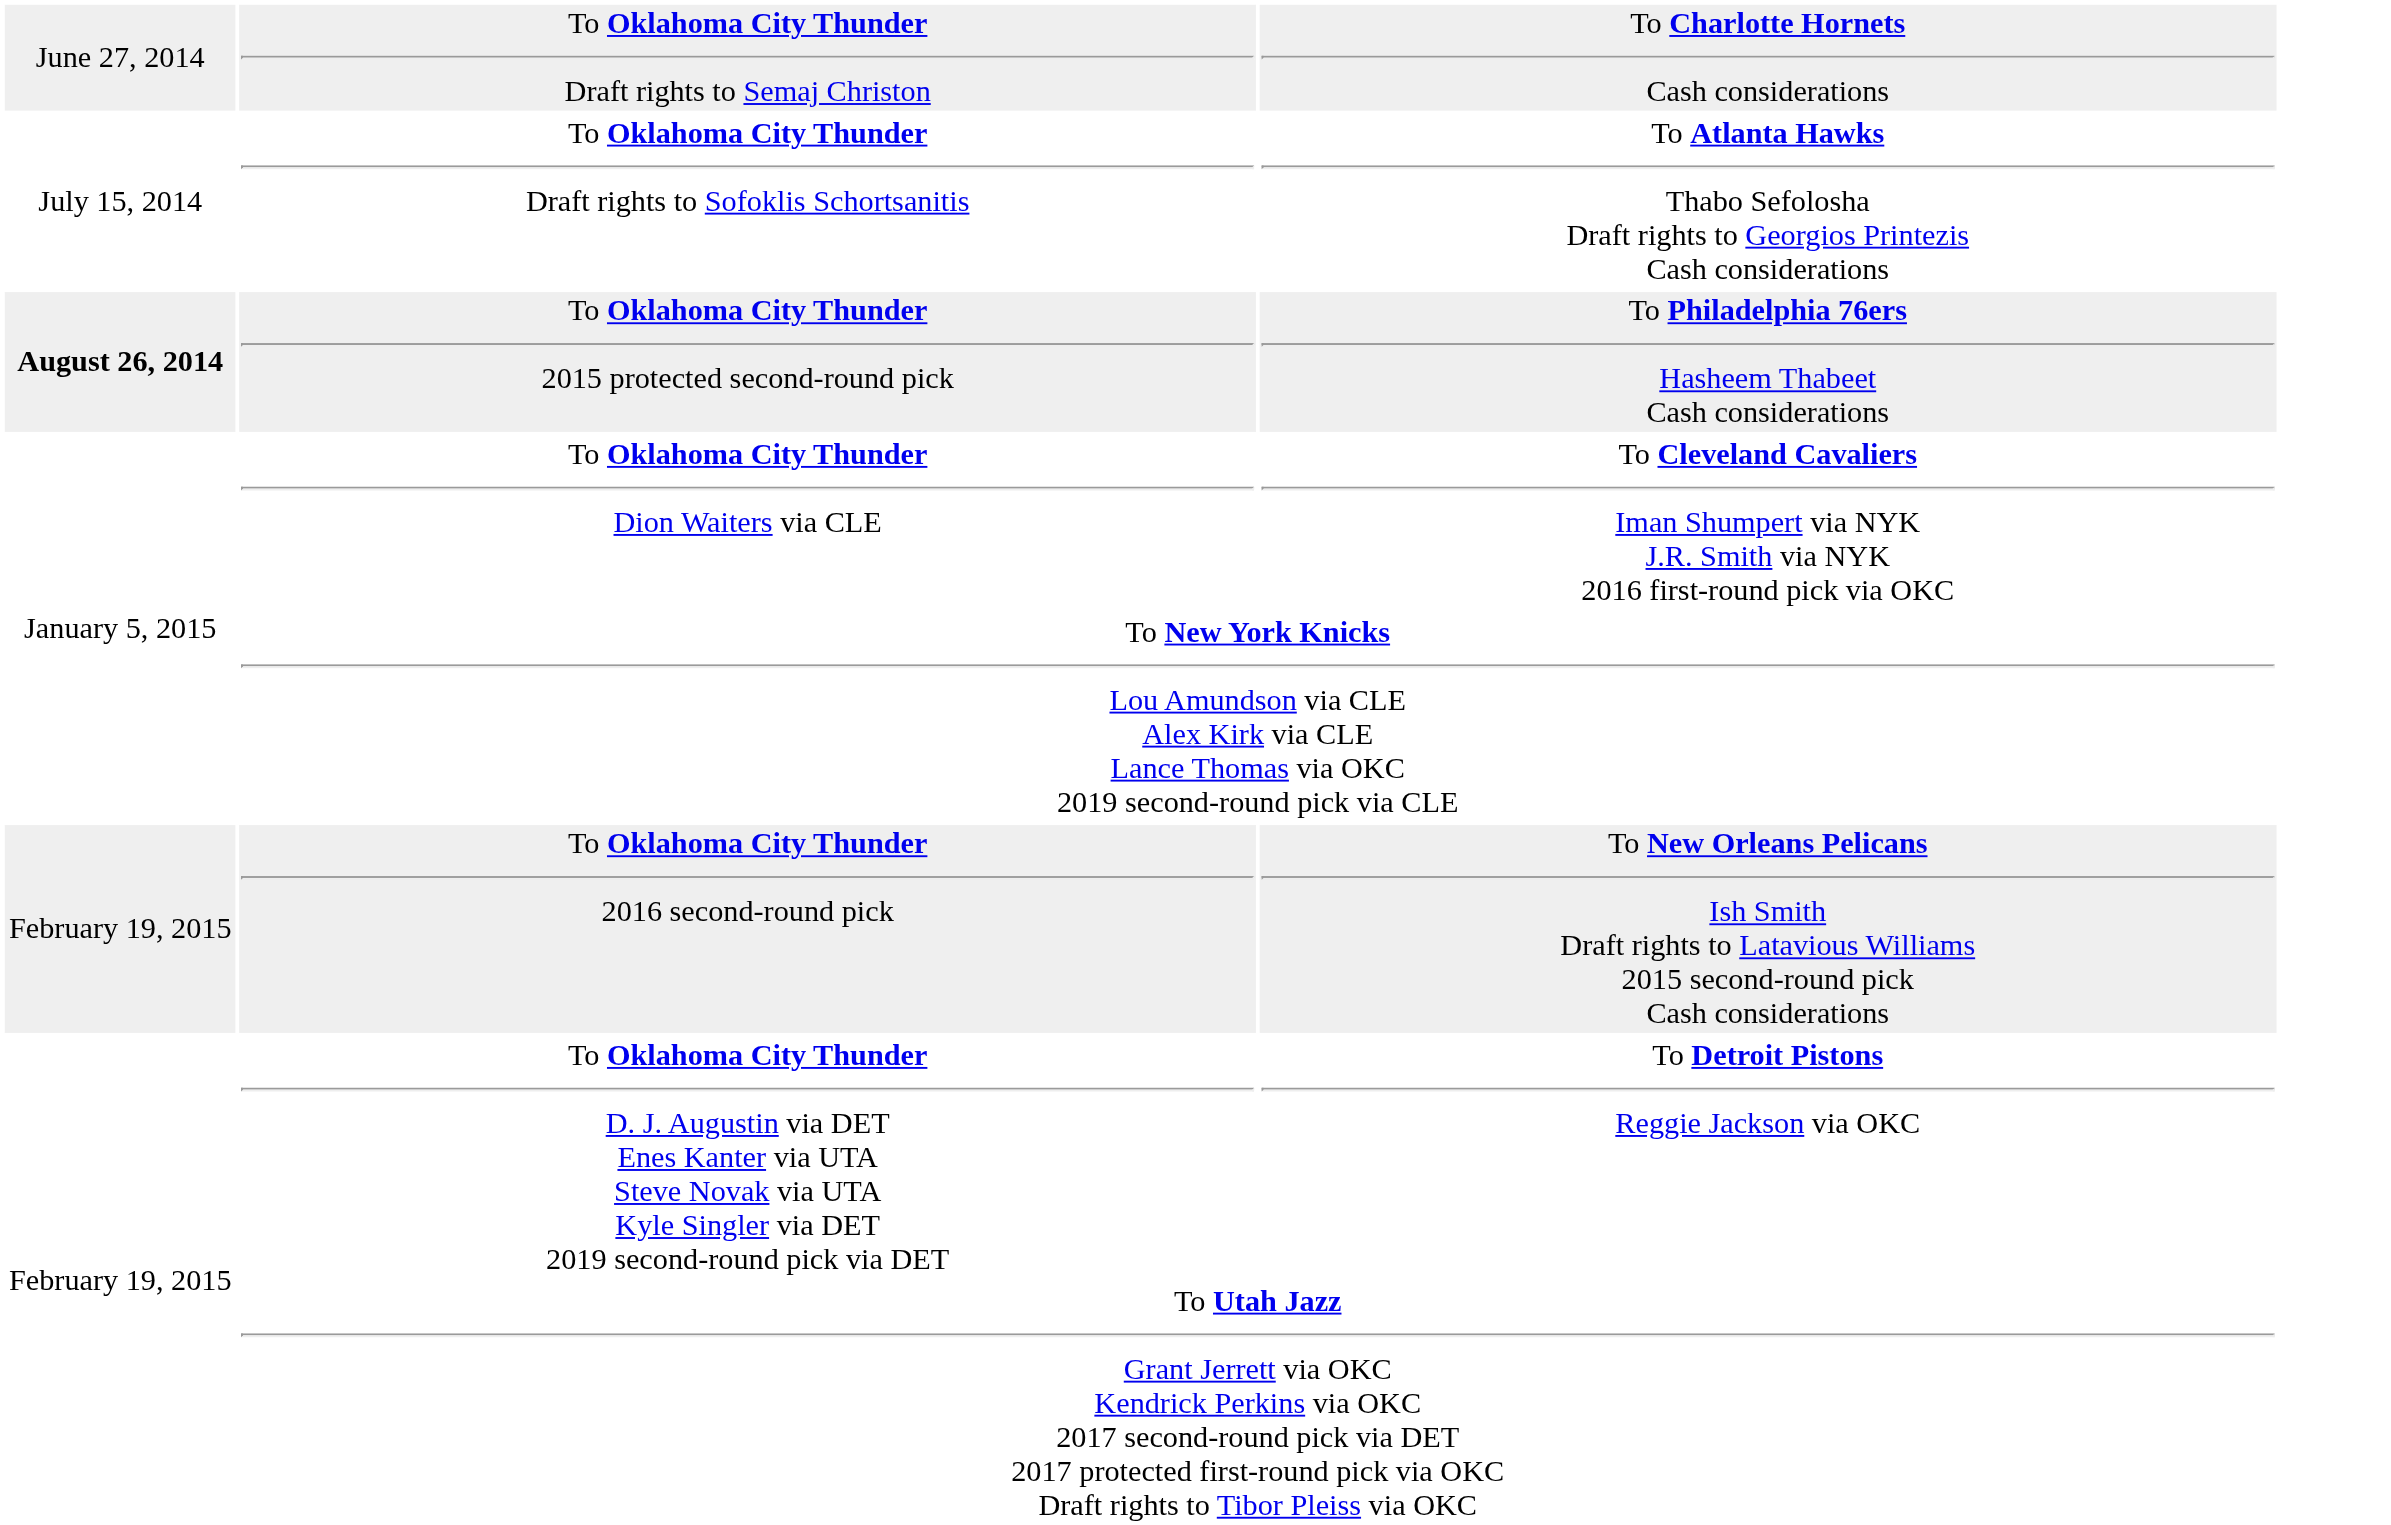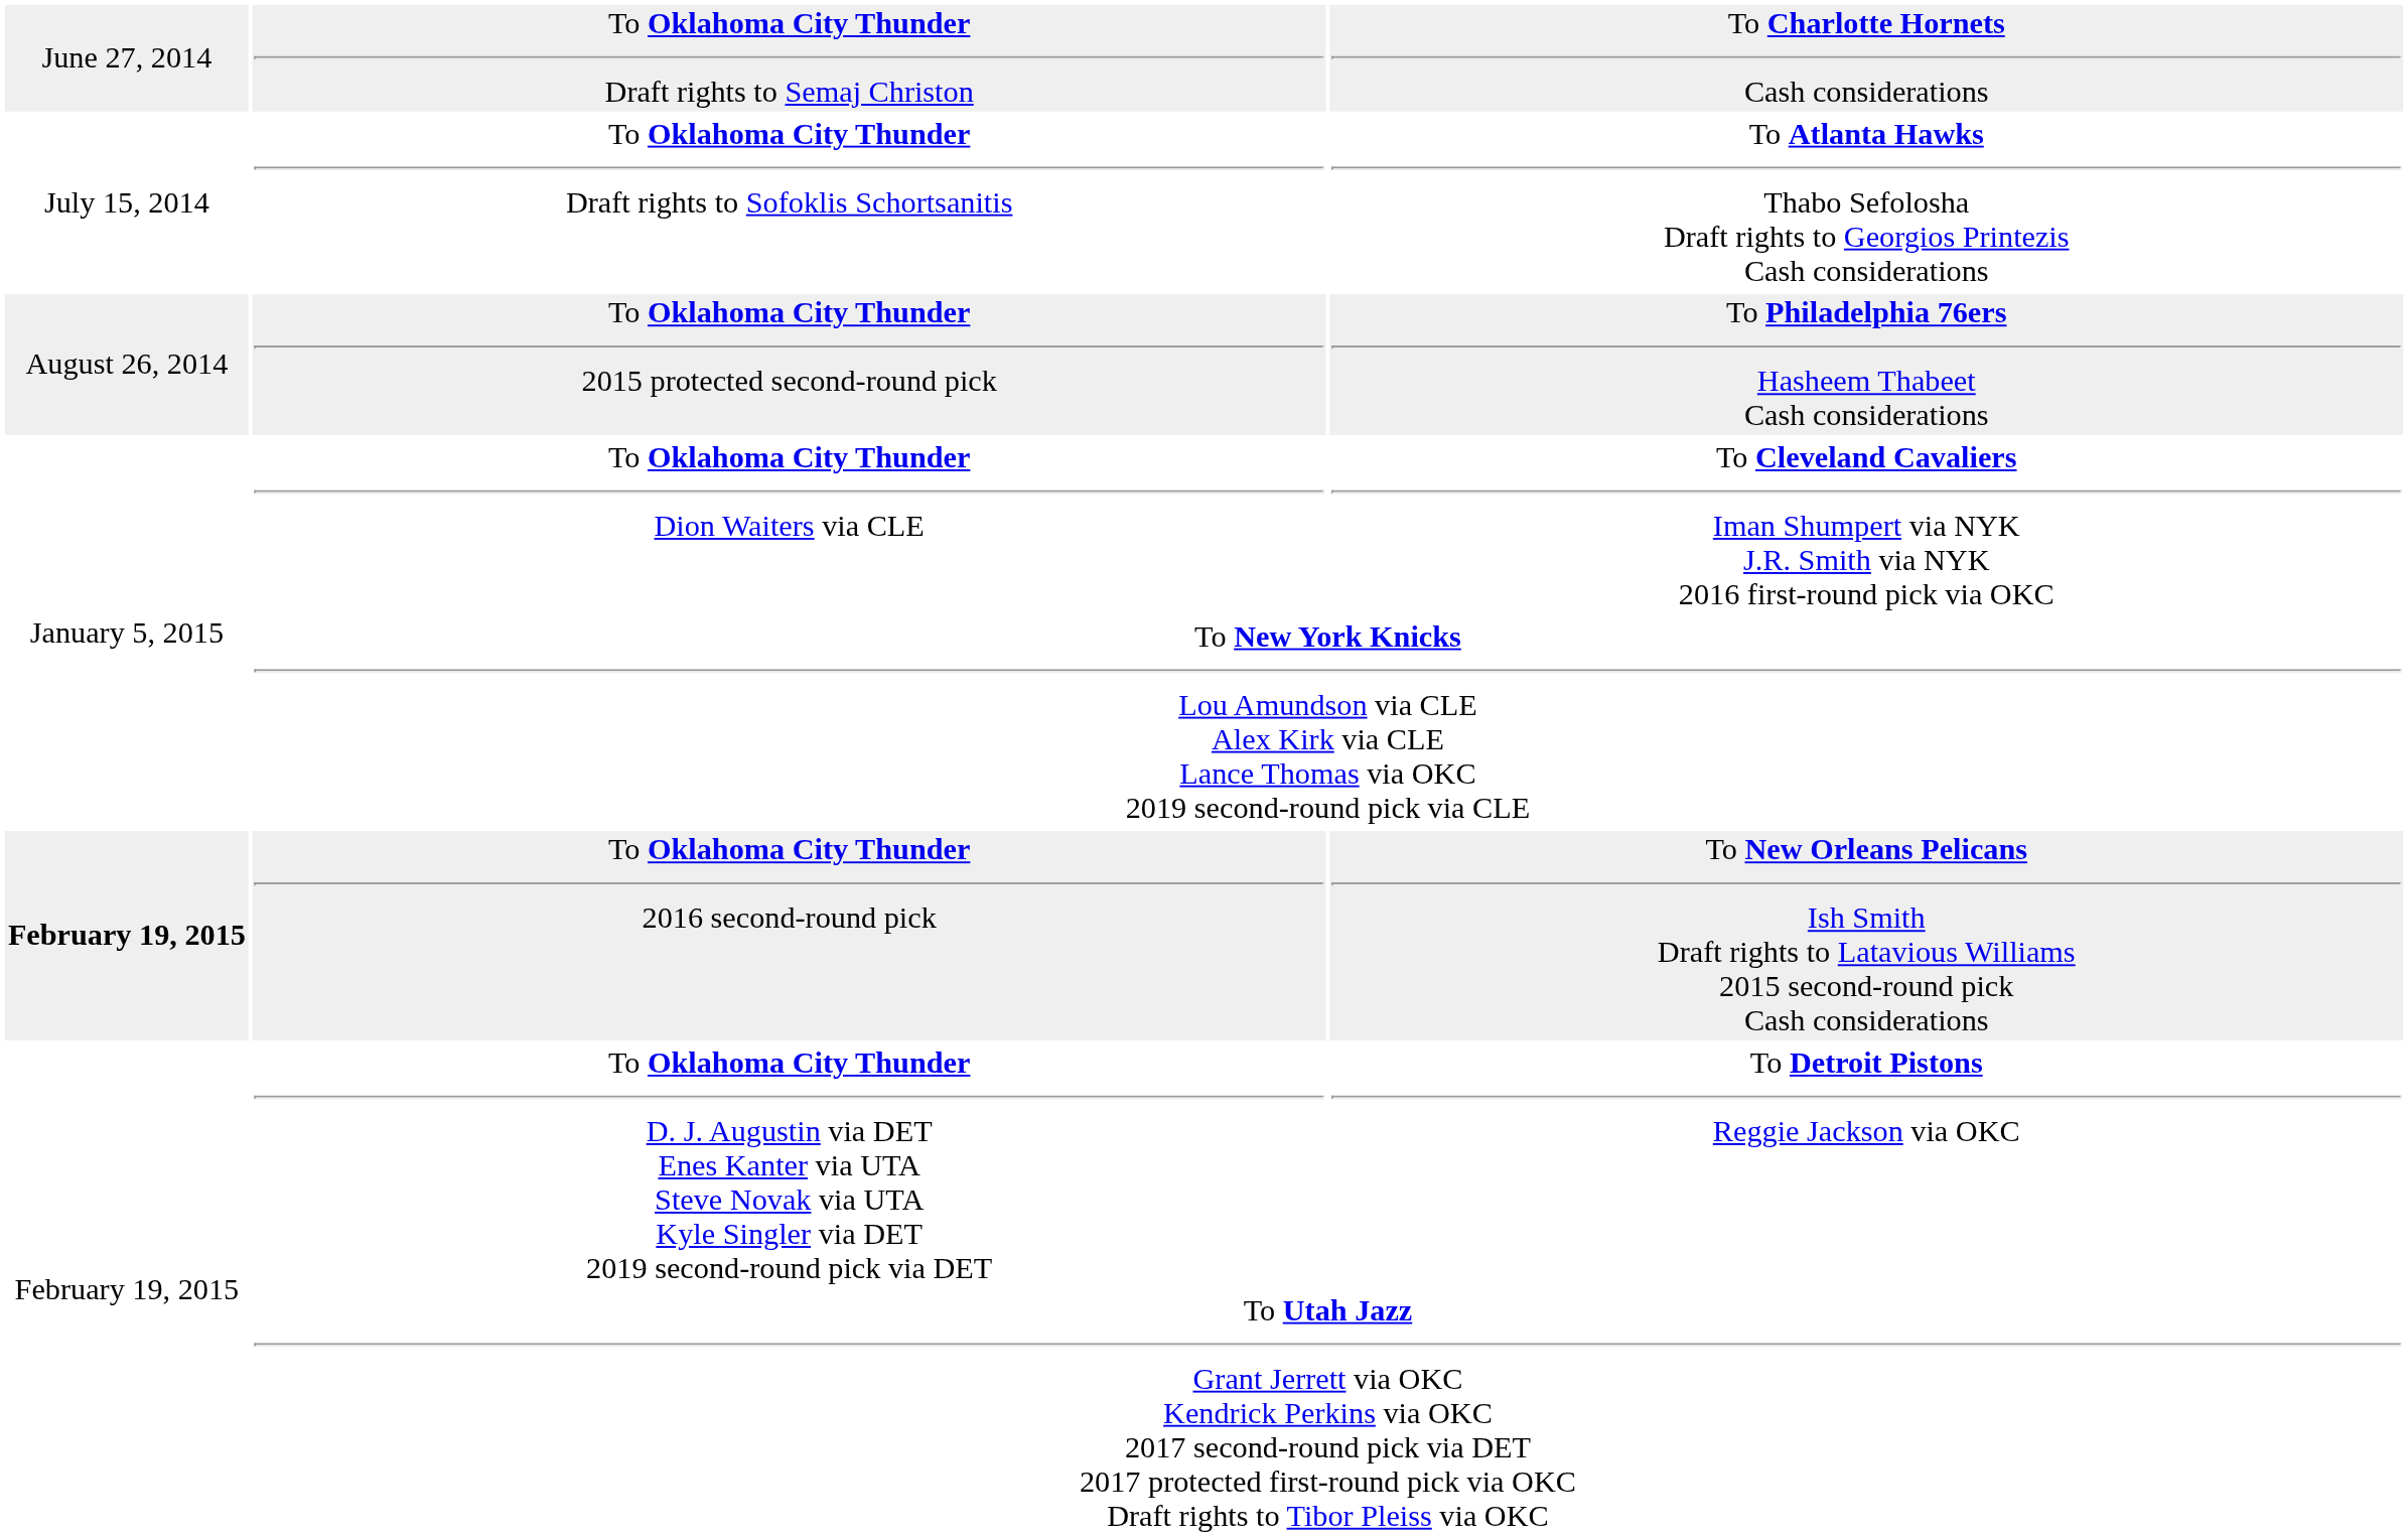To Oklahoma City Thunder 2015 protected second-round pick | column 1: bold -> normal
To Oklahoma City Thunder 2016 second-round pick | column 1: normal -> bold
